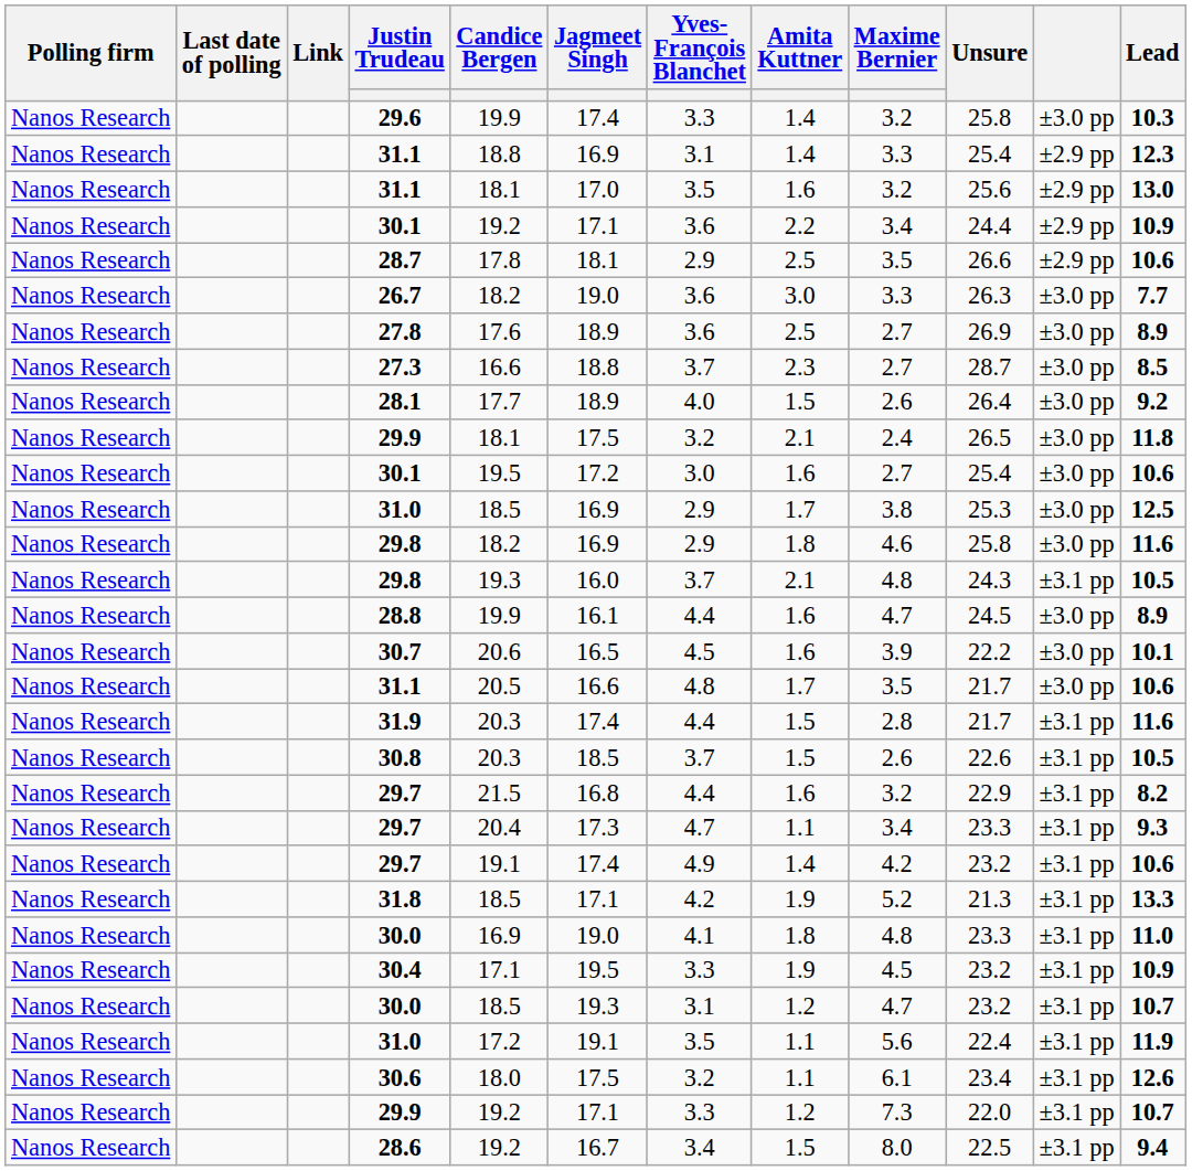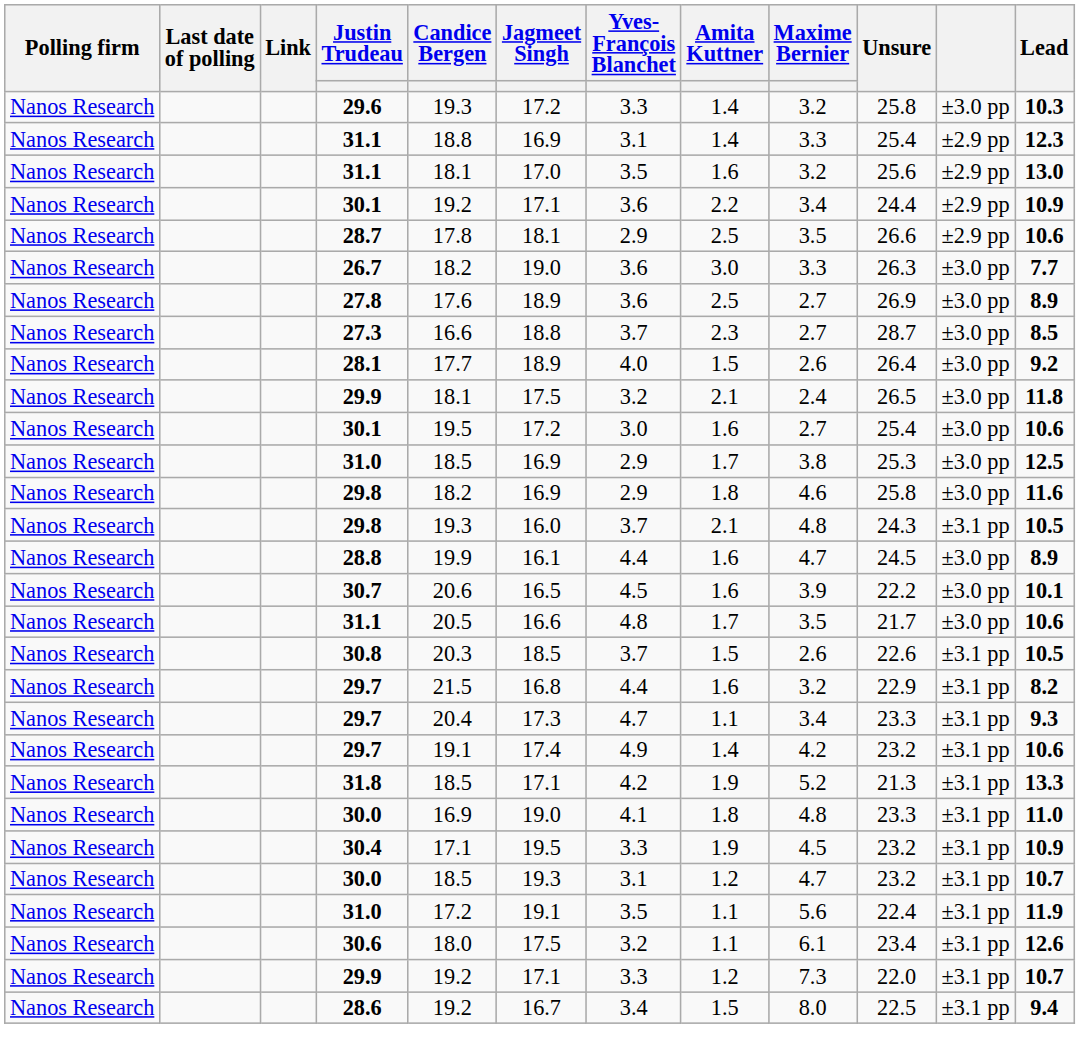29.6 | Candice Bergen: 19.9 -> 19.3
29.6 | Jagmeet Singh: 17.4 -> 17.2
- row: Nanos Research | 31.9 | 20.3 | 17.4 | 4.4 | 1.5 | 2.8 | 21.7 | ±3.1 pp | 11.6
